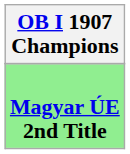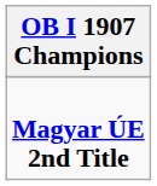row 2 | column 1: lightgreen background -> no background
